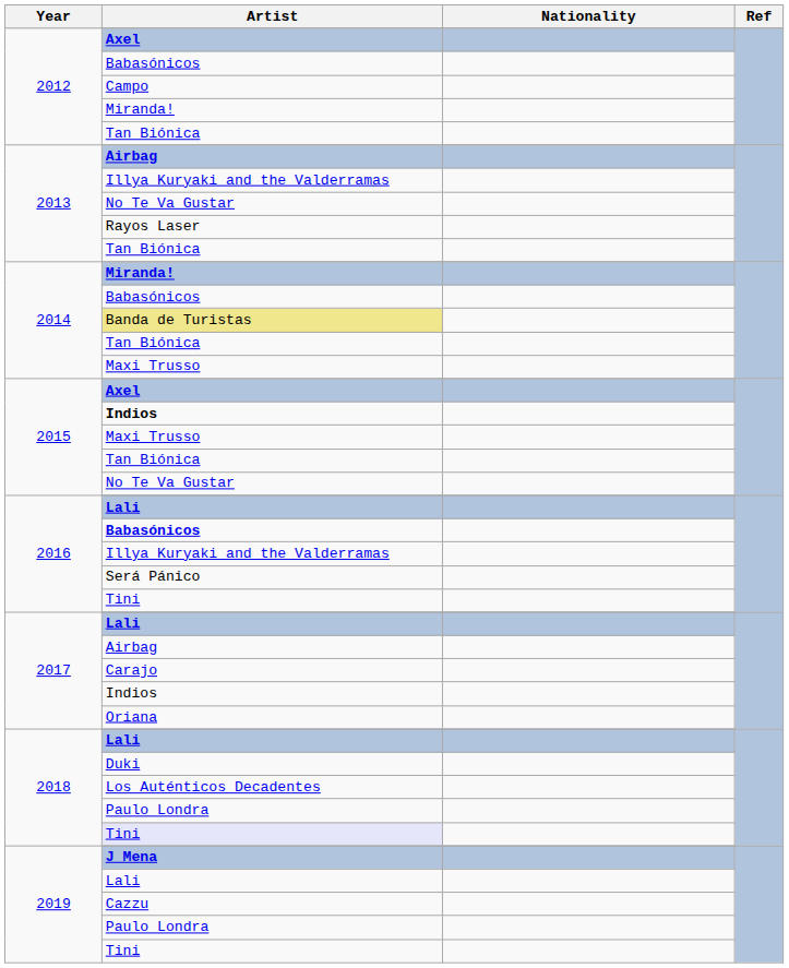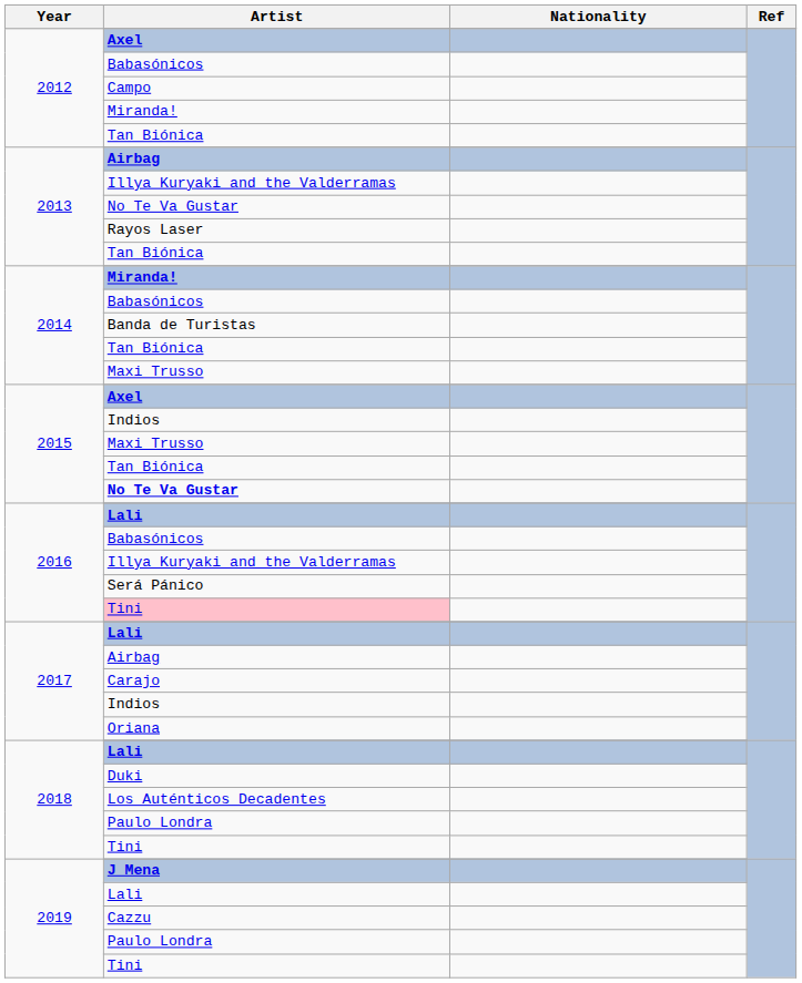Banda de Turistas | Artist: khaki background -> no background
2015 / Indios | Artist: bold -> normal
2015 / No Te Va Gustar | Artist: normal -> bold
2016 / Babasónicos | Artist: bold -> normal
2016 / Tini | Artist: no background -> pink background
2018 / Tini | Artist: lavender background -> no background
